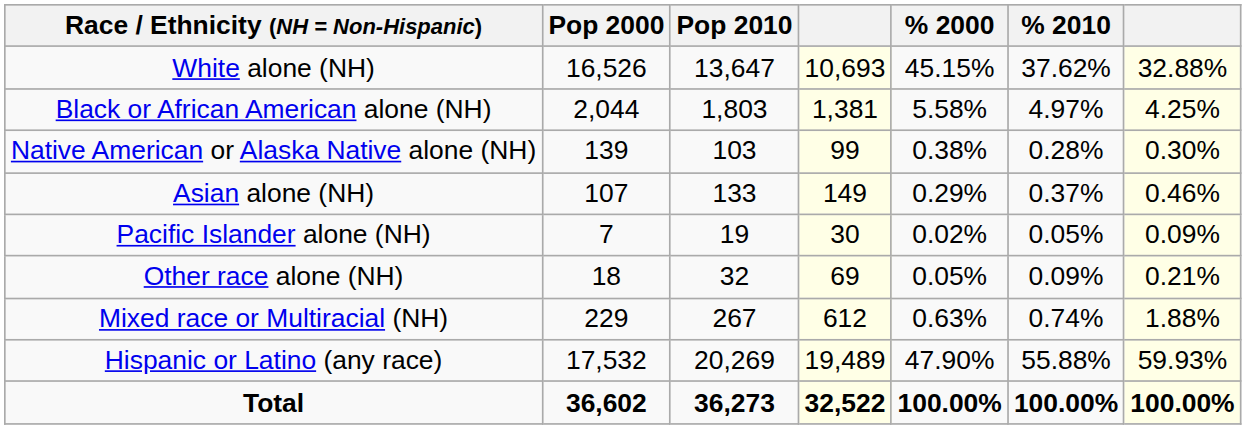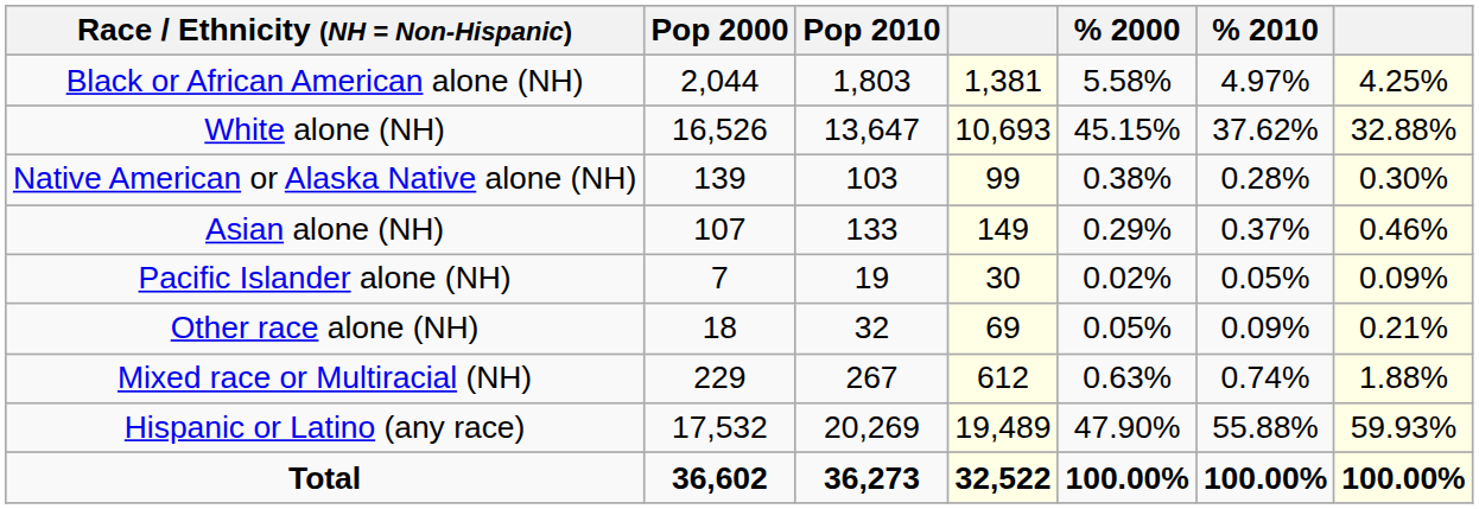rows swapped: White alone (NH) <-> Black or African American alone (NH)
